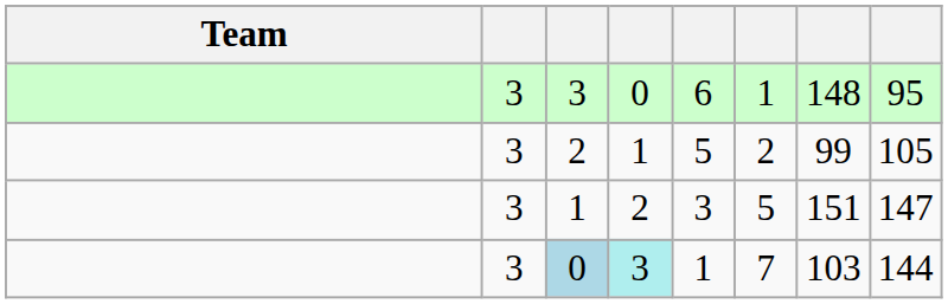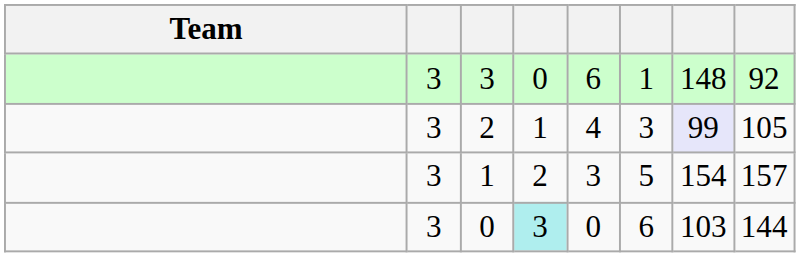row 2 | column 8: 95 -> 92
row 3 | column 5: 5 -> 4
row 3 | column 6: 2 -> 3
row 3 | column 7: no background -> lavender background
row 4 | column 7: 151 -> 154
row 4 | column 8: 147 -> 157
row 5 | column 3: lightblue background -> no background
row 5 | column 5: 1 -> 0
row 5 | column 6: 7 -> 6
